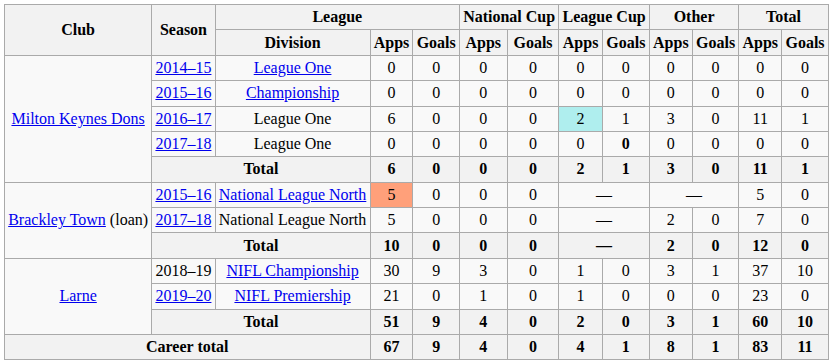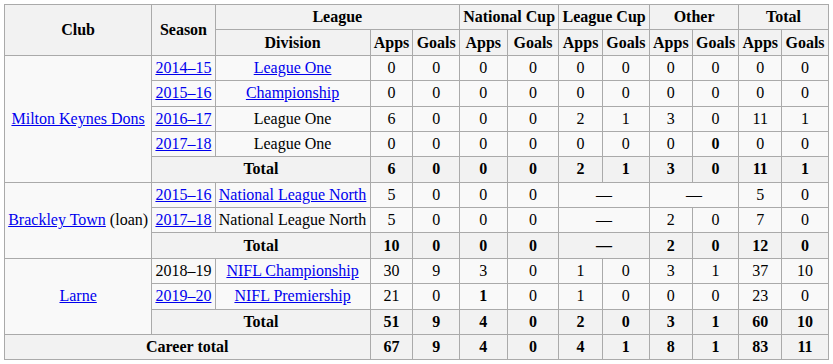2016–17 | League Cup / Apps: paleturquoise background -> no background
2017–18 / League One | League Cup / Goals: bold -> normal
2017–18 / League One | Other / Goals: normal -> bold
2015–16 / National League North | League / Apps: lightsalmon background -> no background
2019–20 | National Cup / Apps: normal -> bold
